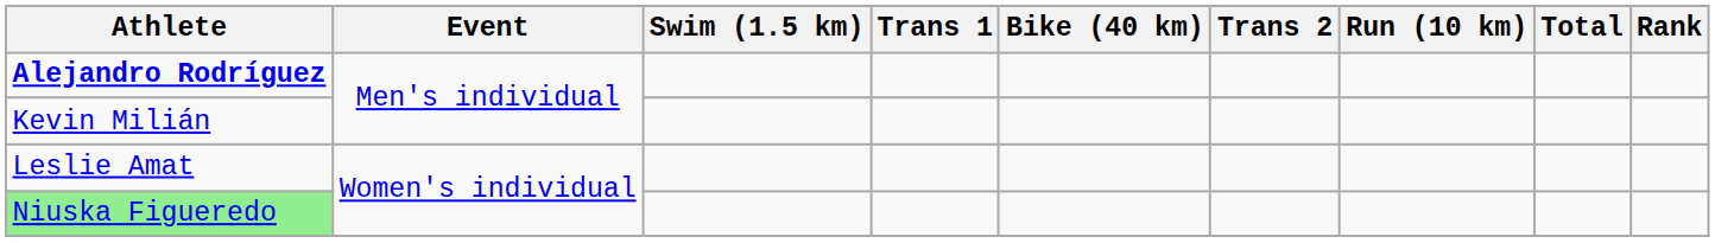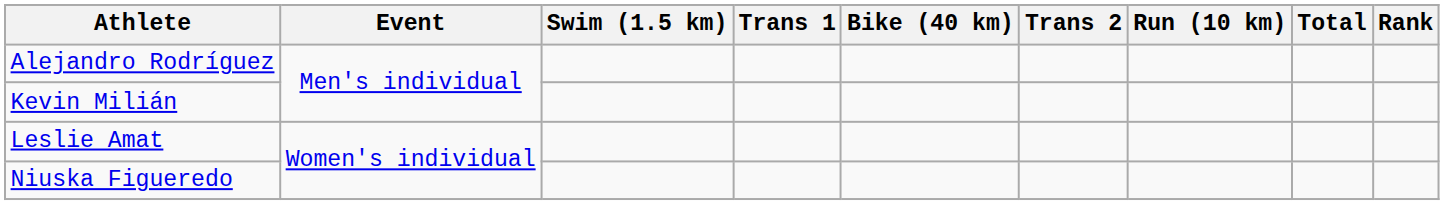Alejandro Rodríguez | Athlete: bold -> normal
Niuska Figueredo | Athlete: lightgreen background -> no background
